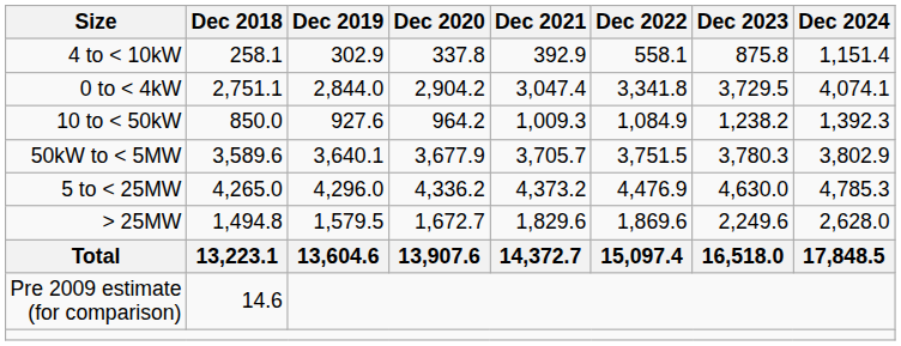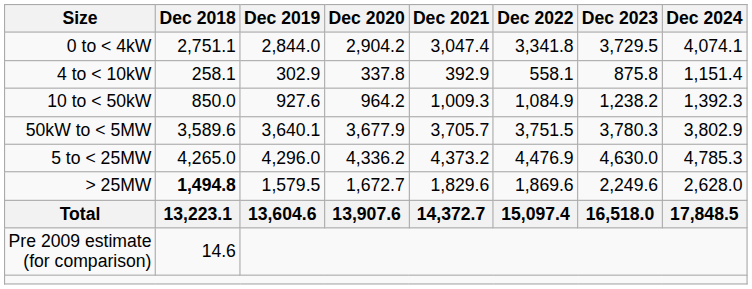rows swapped: 0 to < 4kW <-> 4 to < 10kW
> 25MW | Dec 2018: normal -> bold
